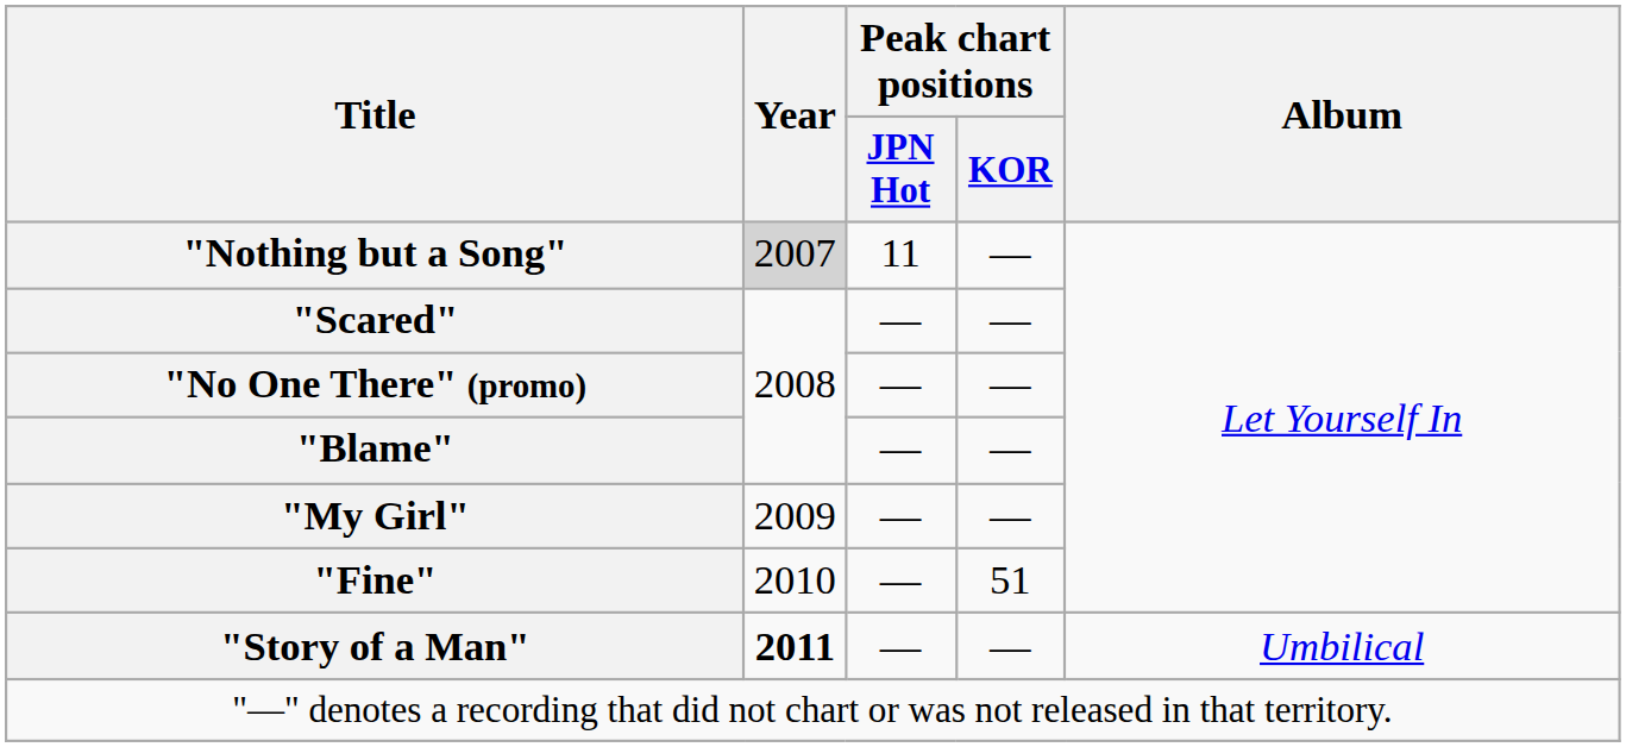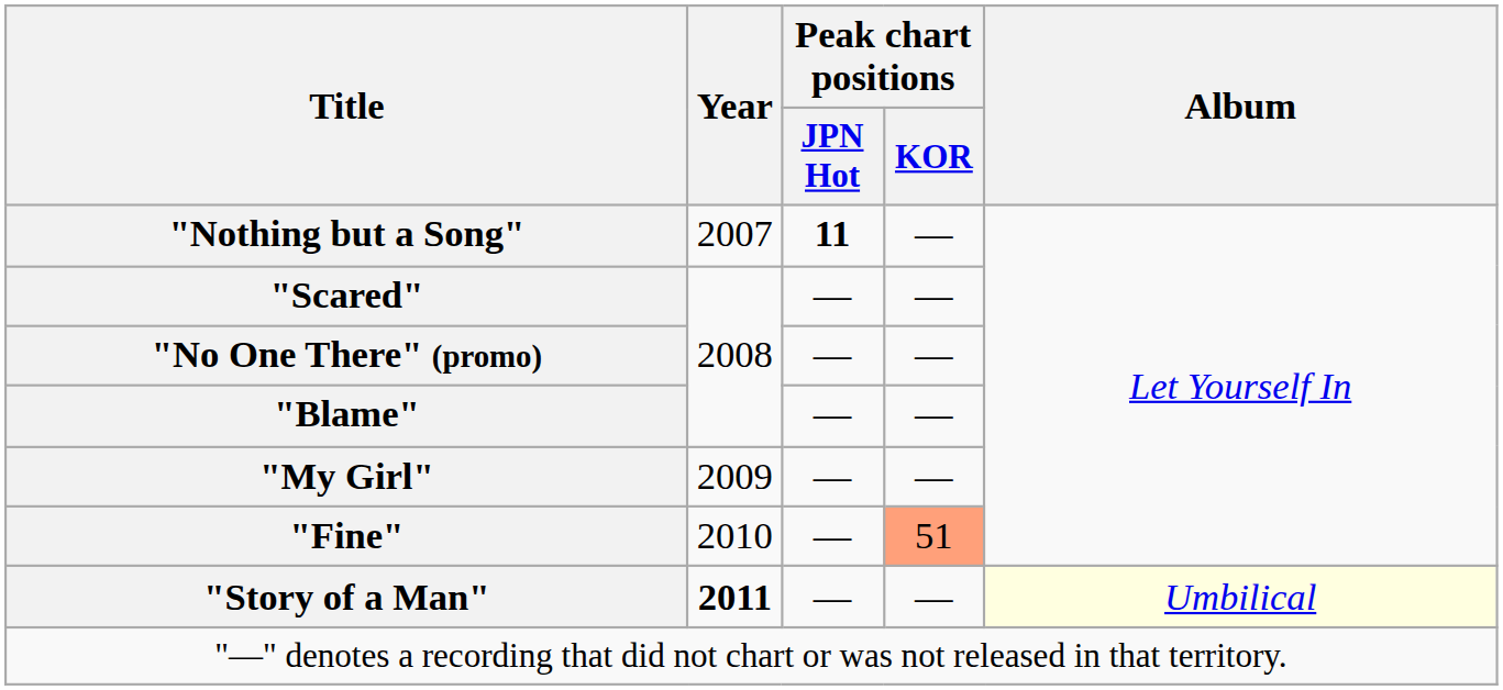"Nothing but a Song" | Year: lightgrey background -> no background
"Nothing but a Song" | Peak chart positions / JPN Hot: normal -> bold
"Fine" | Peak chart positions / KOR: no background -> lightsalmon background
"Story of a Man" | Album: no background -> lightyellow background
